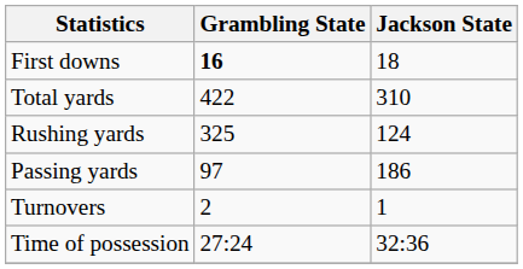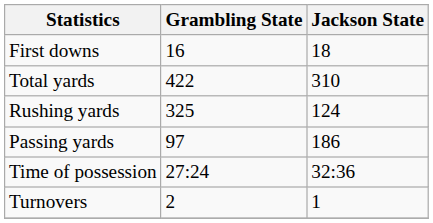First downs | Grambling State: bold -> normal
rows swapped: Turnovers <-> Time of possession
